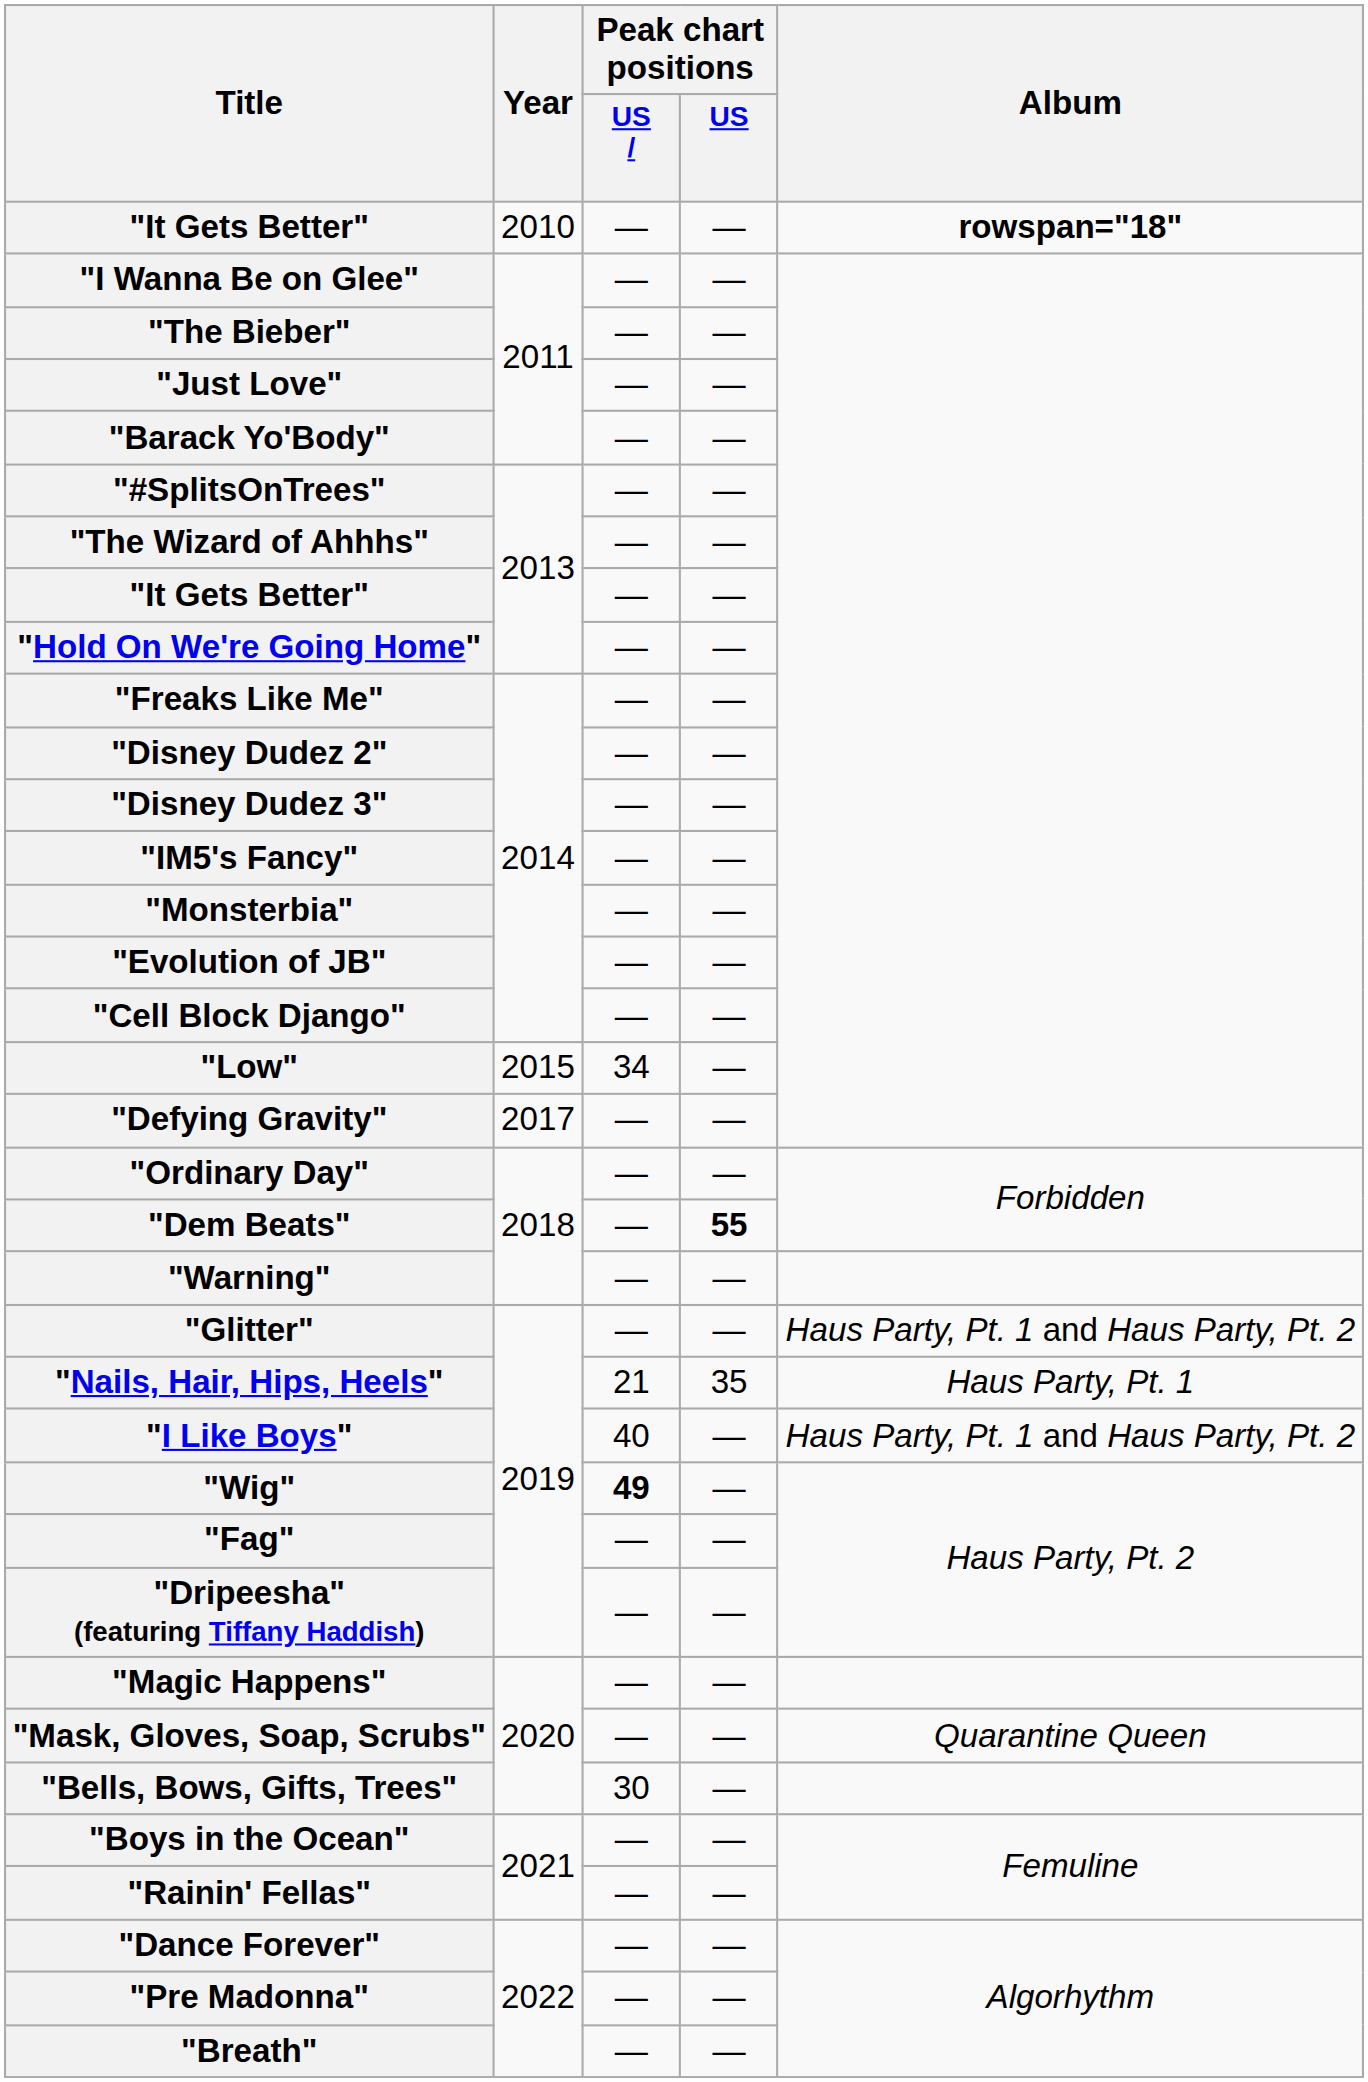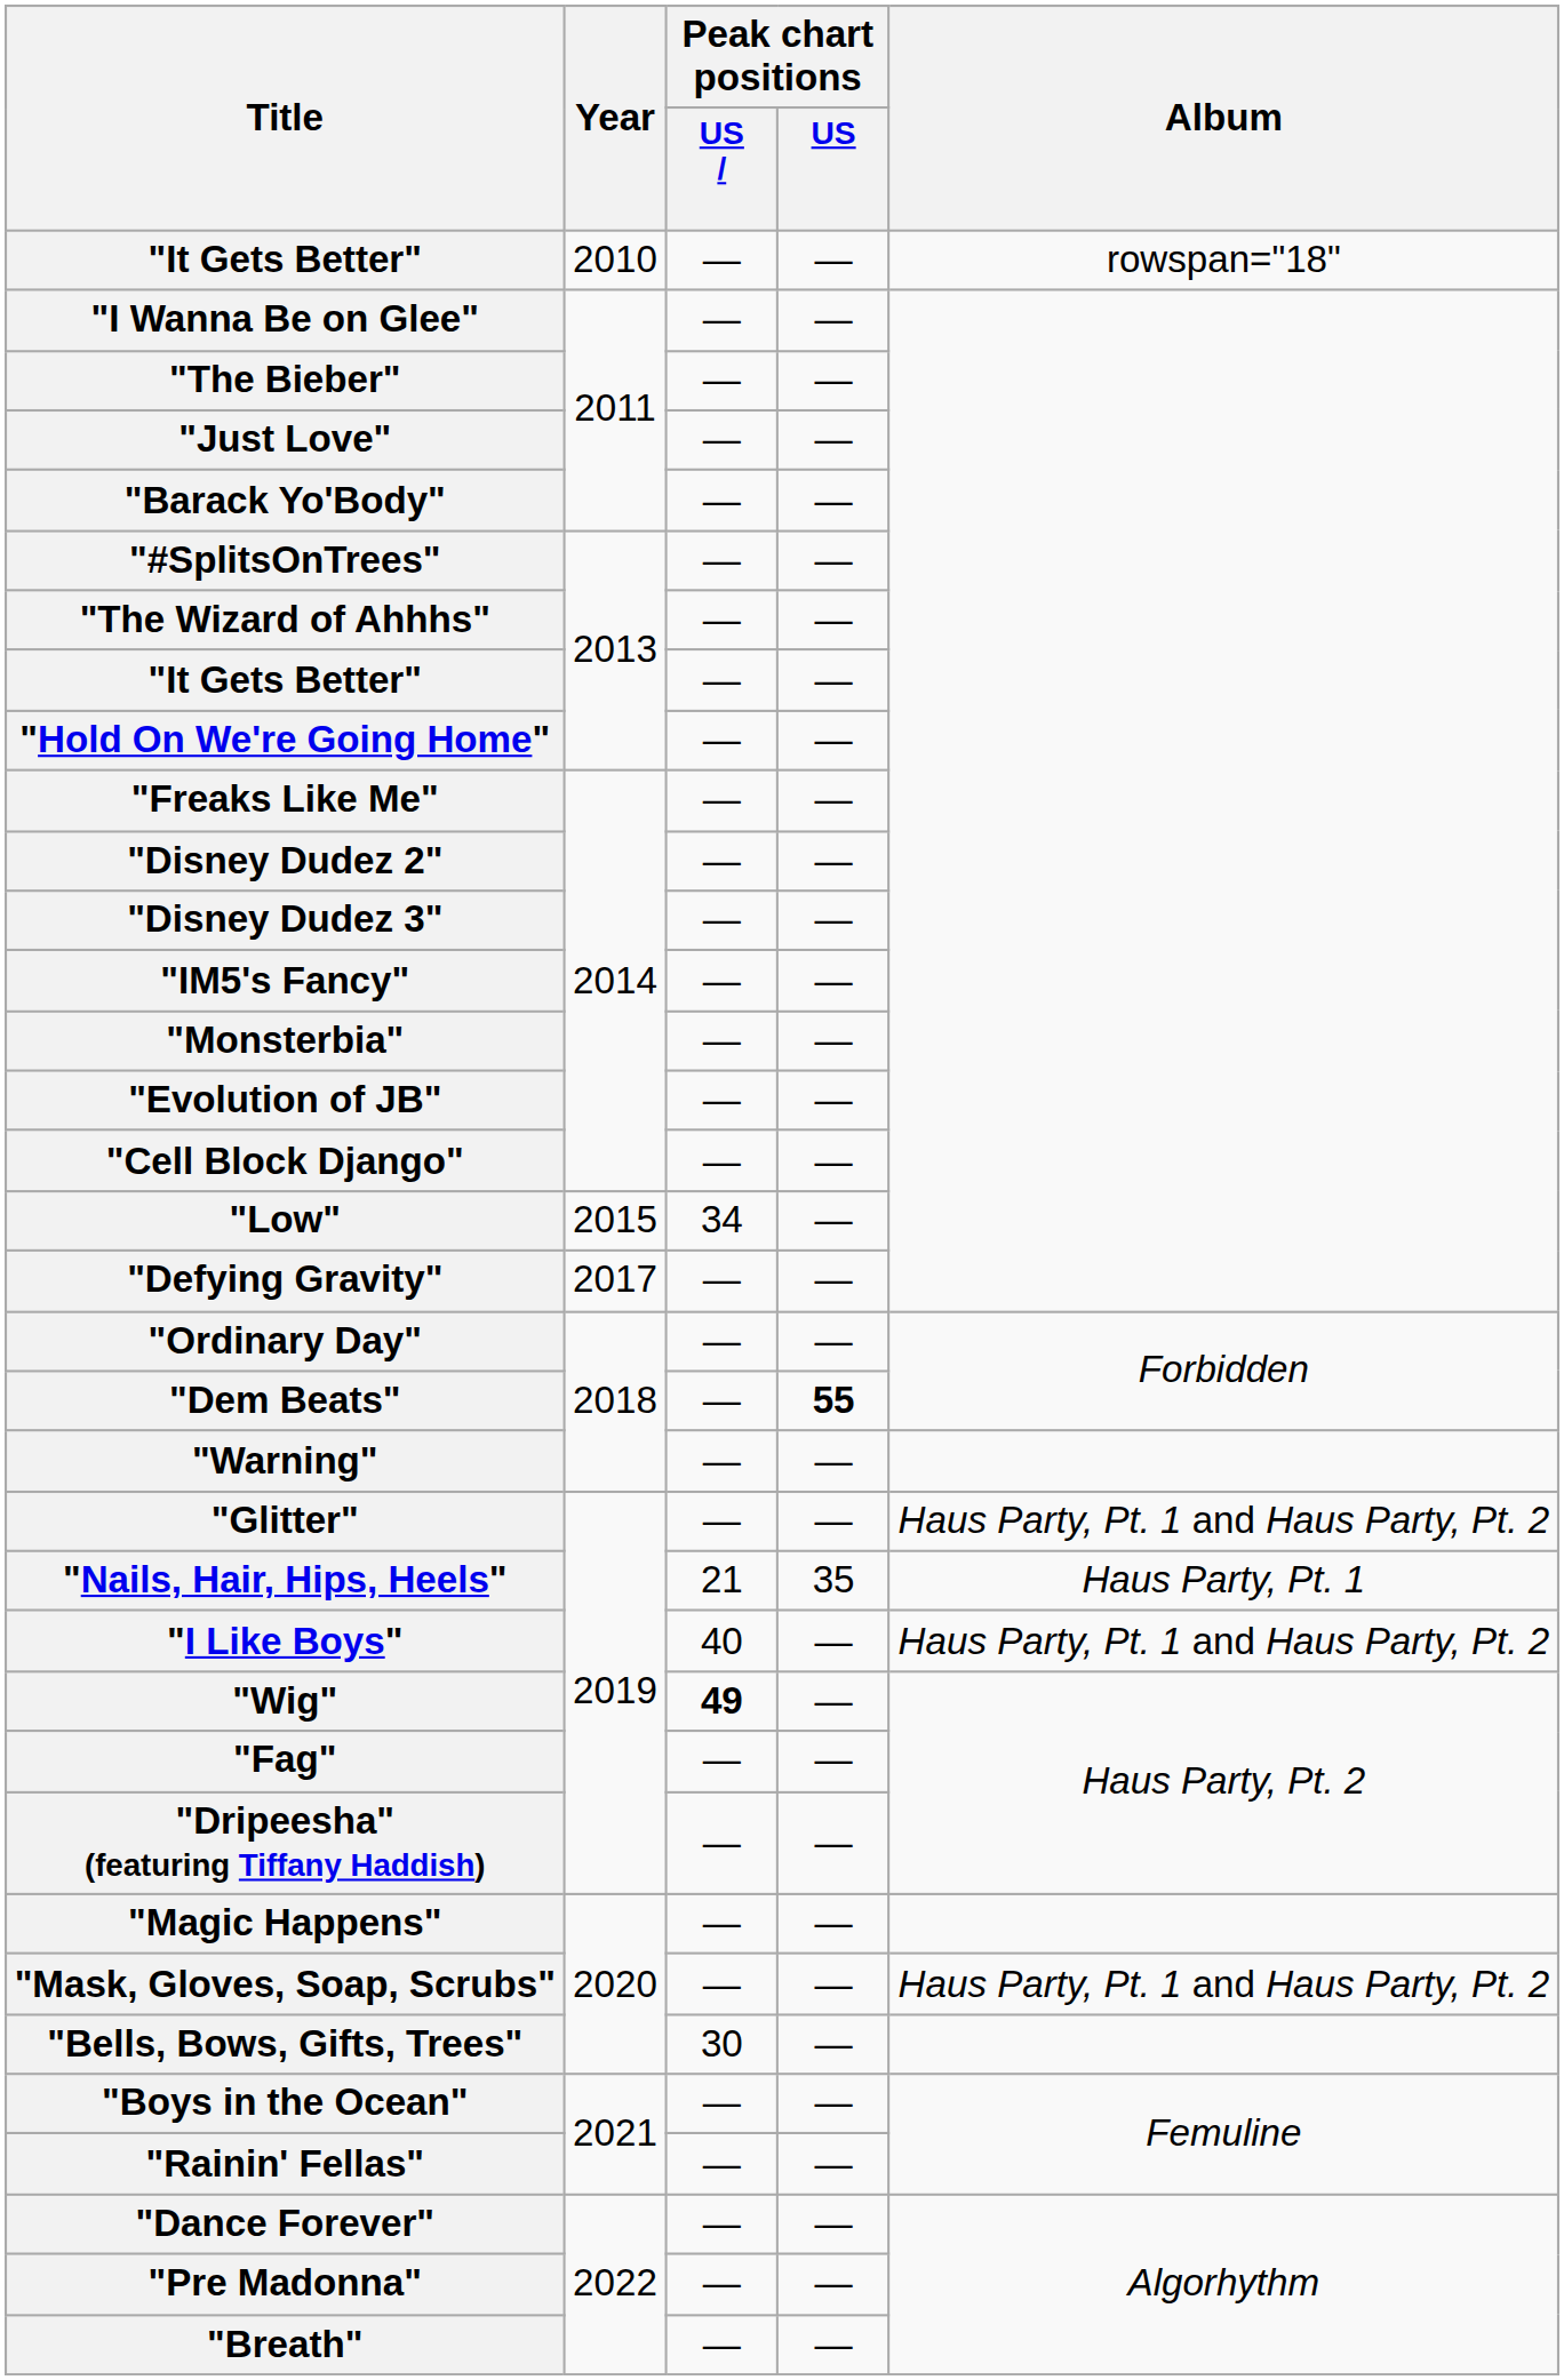"It Gets Better" / 2010 | Album: bold -> normal
"Mask, Gloves, Soap, Scrubs" | Album: Quarantine Queen -> Haus Party, Pt. 1 and Haus Party, Pt. 2
